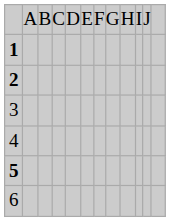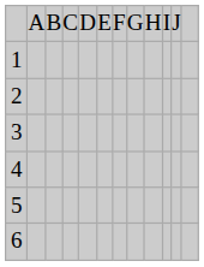1 | column 1: bold -> normal
2 | column 1: bold -> normal
5 | column 1: bold -> normal
